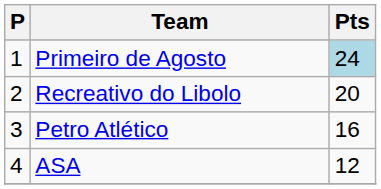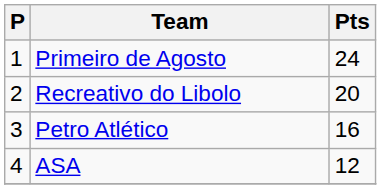Primeiro de Agosto | Pts: lightblue background -> no background
